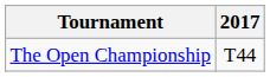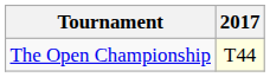The Open Championship | 2017: no background -> lightyellow background
